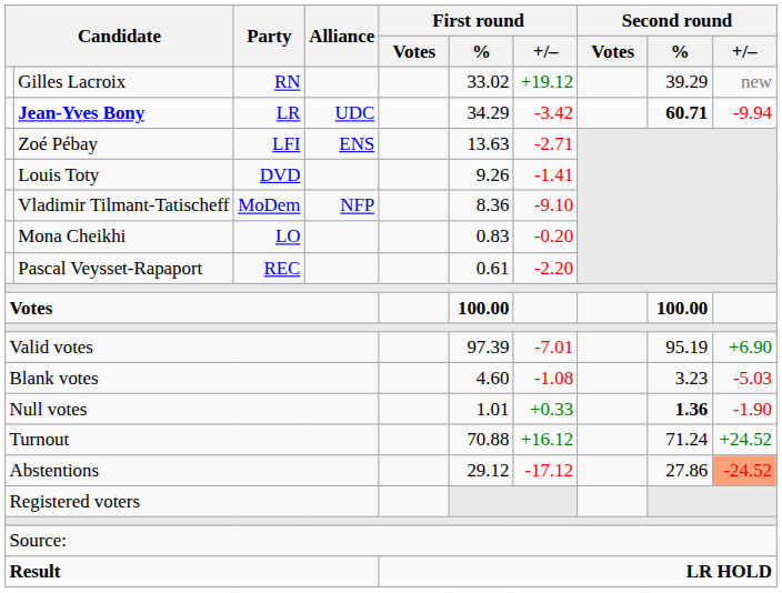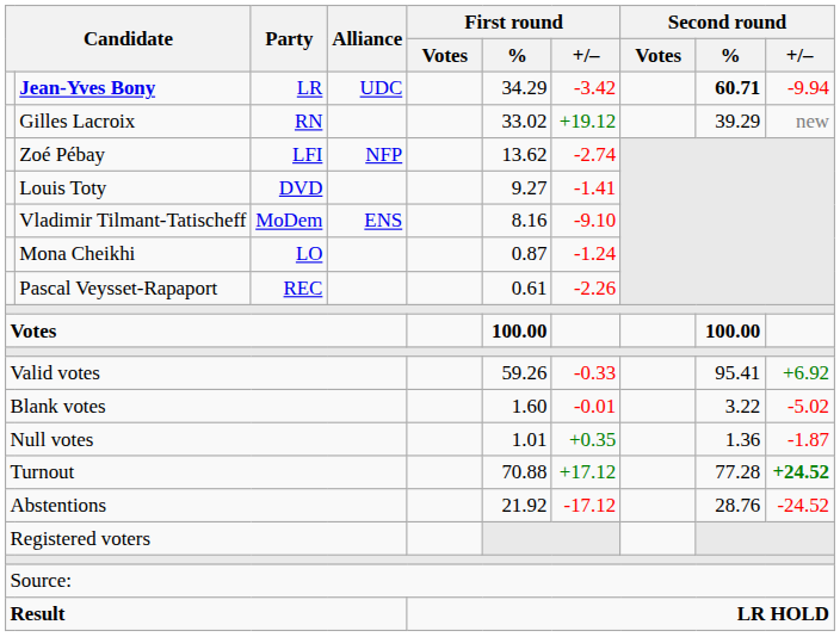rows swapped: Jean-Yves Bony <-> Gilles Lacroix
Zoé Pébay | Alliance: ENS -> NFP
Zoé Pébay | First round / %: 13.63 -> 13.62
Zoé Pébay | First round / +/–: -2.71 -> -2.74
Louis Toty | First round / %: 9.26 -> 9.27
Vladimir Tilmant-Tatischeff | Alliance: NFP -> ENS
Vladimir Tilmant-Tatischeff | First round / %: 8.36 -> 8.16
Mona Cheikhi | First round / %: 0.83 -> 0.87
Mona Cheikhi | First round / +/–: -0.20 -> -1.24
Pascal Veysset-Rapaport | First round / +/–: -2.20 -> -2.26
Valid votes | First round / %: 97.39 -> 59.26
Valid votes | First round / +/–: -7.01 -> -0.33
Valid votes | Second round / %: 95.19 -> 95.41
Valid votes | Second round / +/–: +6.90 -> +6.92
Blank votes | First round / %: 4.60 -> 1.60
Blank votes | First round / +/–: -1.08 -> -0.01
Blank votes | Second round / %: 3.23 -> 3.22
Blank votes | Second round / +/–: -5.03 -> -5.02
Null votes | First round / +/–: +0.33 -> +0.35
Null votes | Second round / %: bold -> normal
Null votes | Second round / +/–: -1.90 -> -1.87
Turnout | First round / +/–: +16.12 -> +17.12
Turnout | Second round / %: 71.24 -> 77.28
Turnout | Second round / +/–: normal -> bold
Abstentions | First round / %: 29.12 -> 21.92
Abstentions | Second round / %: 27.86 -> 28.76
Abstentions | Second round / +/–: lightsalmon background -> no background
